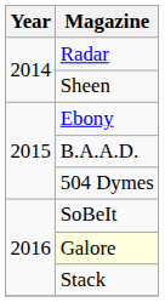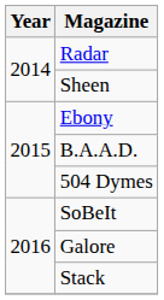Galore | Magazine: lightyellow background -> no background
